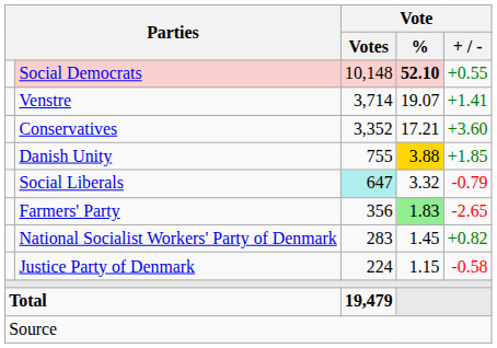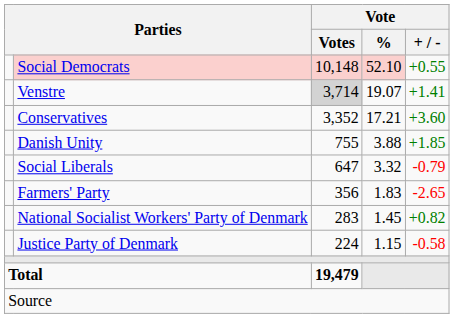Social Democrats | Vote / %: bold -> normal
Venstre | Vote / Votes: no background -> lightgrey background
Danish Unity | Vote / %: gold background -> no background
Social Liberals | Vote / Votes: paleturquoise background -> no background
Farmers' Party | Vote / %: lightgreen background -> no background
